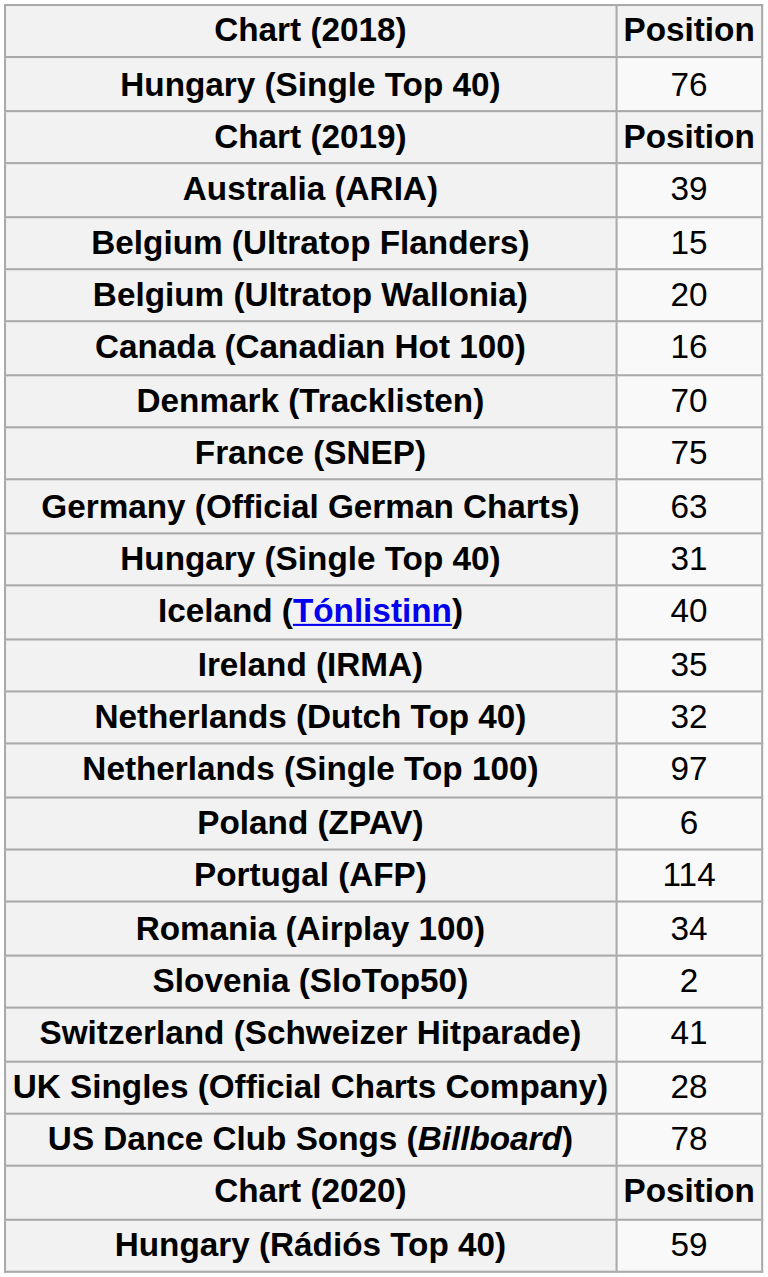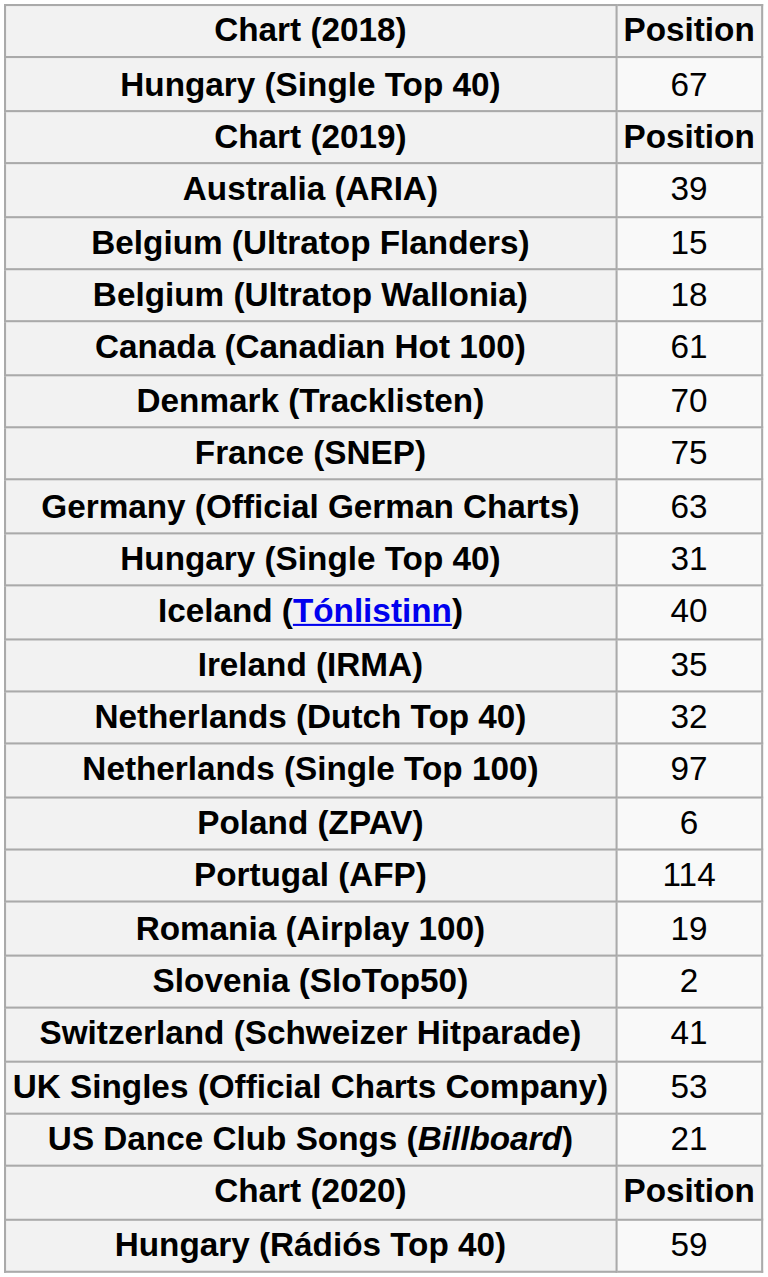row 2 | Position: 76 -> 67
row 6 | Position: 20 -> 18
row 7 | Position: 16 -> 61
row 18 | Position: 34 -> 19
row 21 | Position: 28 -> 53
row 22 | Position: 78 -> 21
